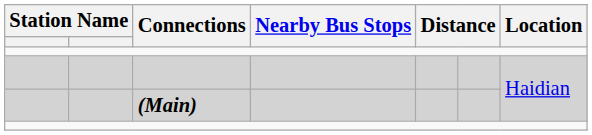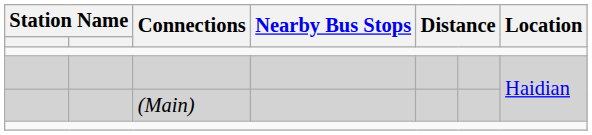(Main) | Connections: bold -> normal
